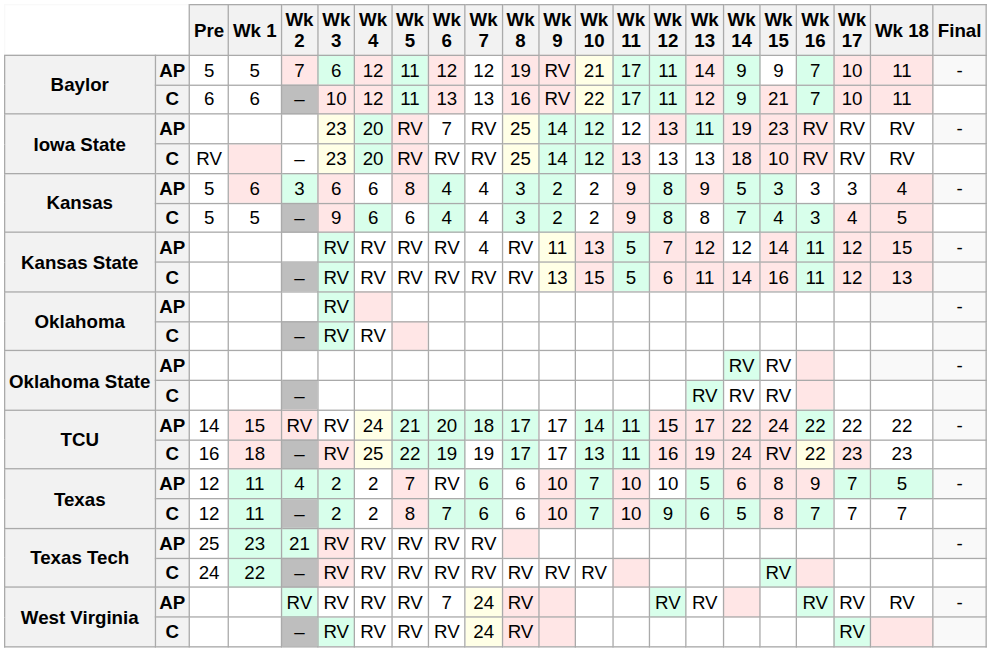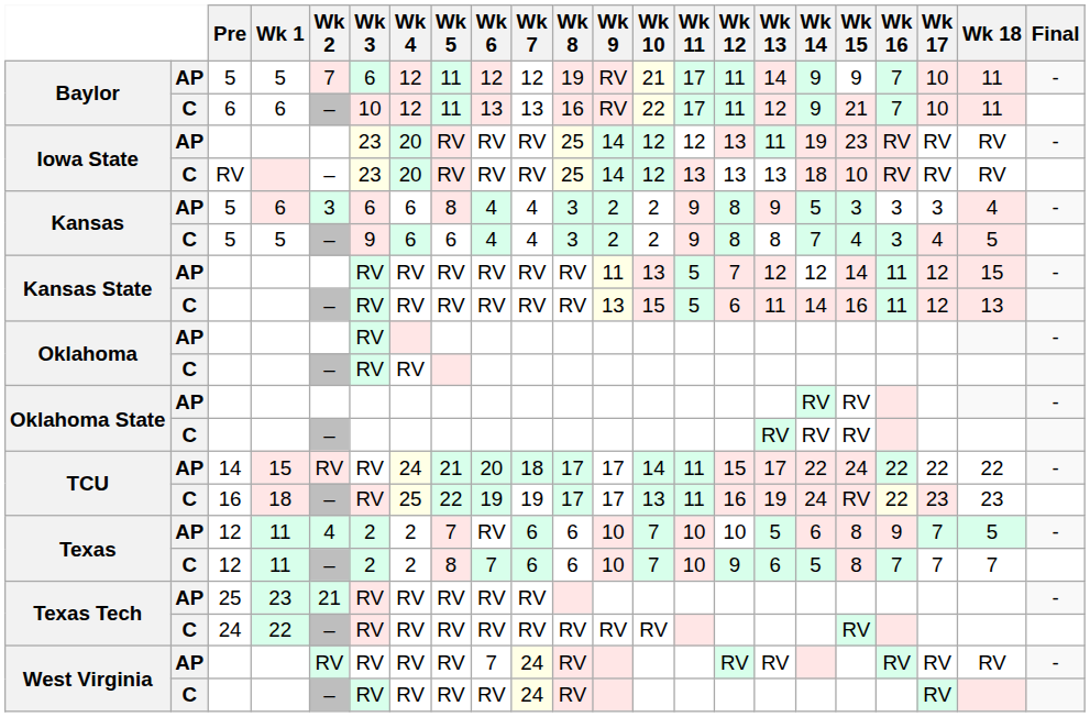Iowa State / AP | Wk 6: 7 -> RV
Kansas State / AP | Wk 7: 4 -> RV
